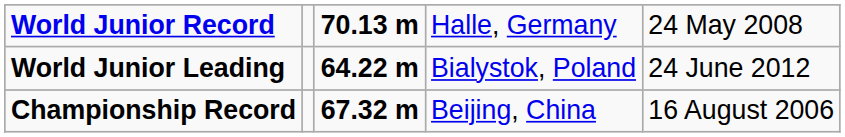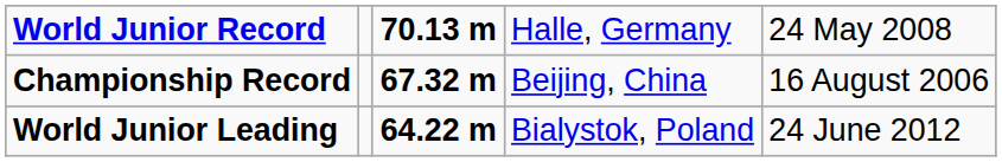rows swapped: Championship Record <-> World Junior Leading
